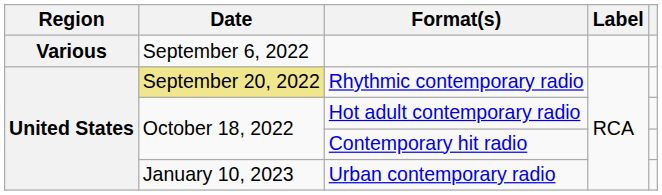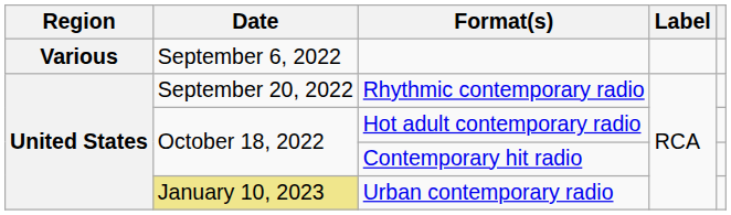Rhythmic contemporary radio | Date: khaki background -> no background
Urban contemporary radio | Date: no background -> khaki background
